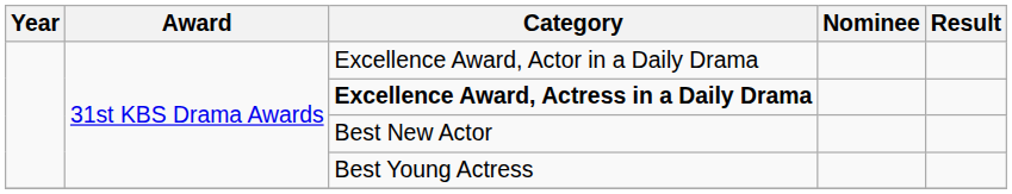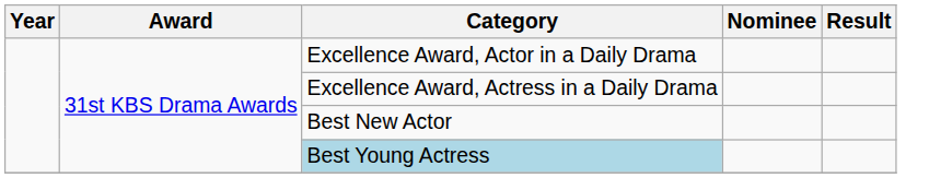Excellence Award, Actress in a Daily Drama | Category: bold -> normal
Best Young Actress | Category: no background -> lightblue background
